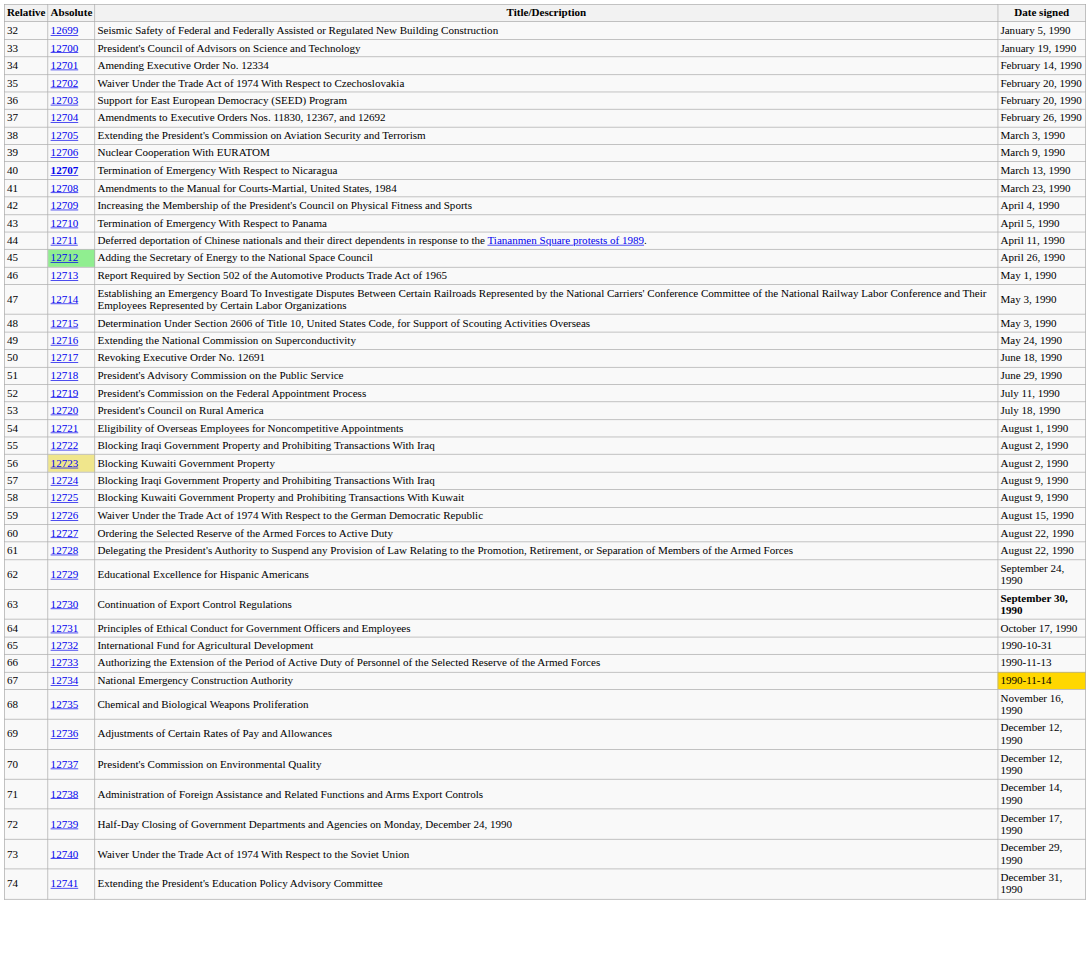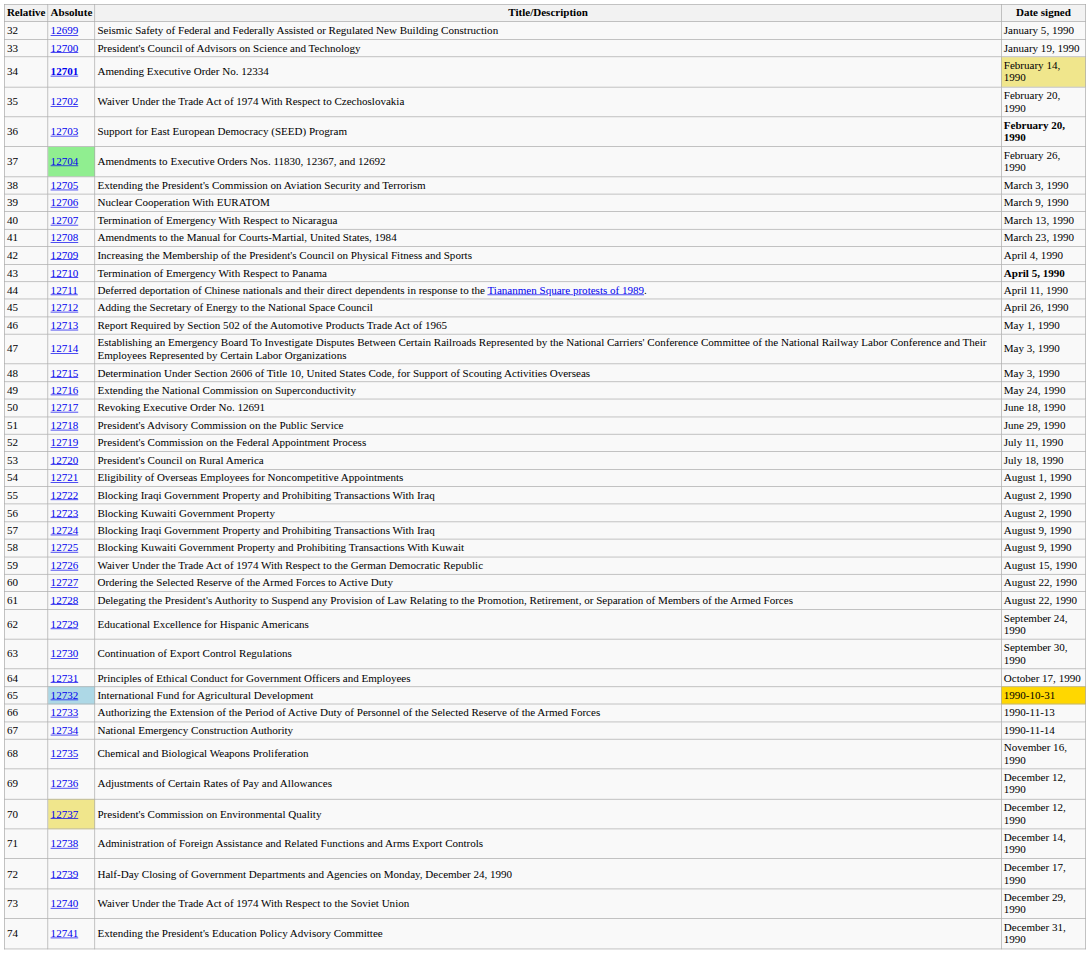Amending Executive Order No. 12334 | Absolute: normal -> bold
Amending Executive Order No. 12334 | Date signed: no background -> khaki background
Support for East European Democracy (SEED) Program | Date signed: normal -> bold
Amendments to Executive Orders Nos. 11830, 12367, and 12692 | Absolute: no background -> lightgreen background
Termination of Emergency With Respect to Nicaragua | Absolute: bold -> normal
Termination of Emergency With Respect to Panama | Date signed: normal -> bold
Adding the Secretary of Energy to the National Space Council | Absolute: lightgreen background -> no background
Blocking Kuwaiti Government Property | Absolute: khaki background -> no background
Continuation of Export Control Regulations | Date signed: bold -> normal
International Fund for Agricultural Development | Absolute: no background -> lightblue background
International Fund for Agricultural Development | Date signed: no background -> gold background
National Emergency Construction Authority | Date signed: gold background -> no background
President's Commission on Environmental Quality | Absolute: no background -> khaki background
